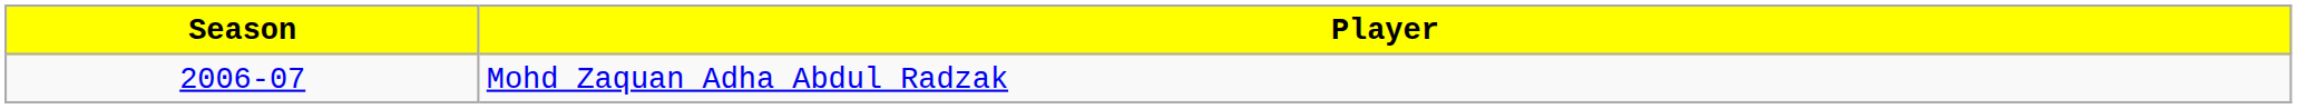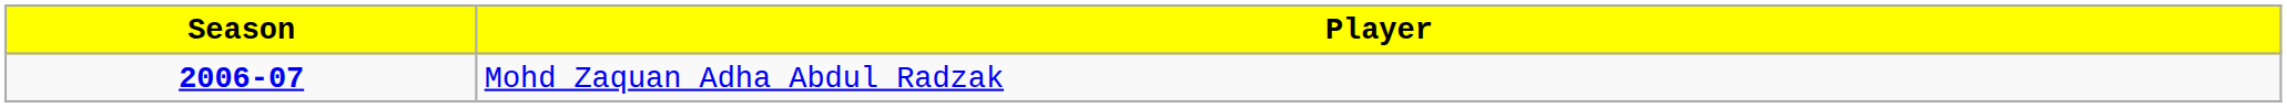Mohd Zaquan Adha Abdul Radzak | Season: normal -> bold
